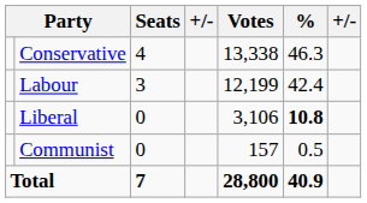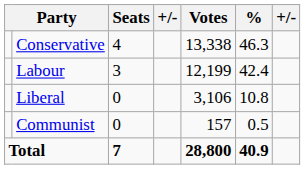Liberal | %: bold -> normal
